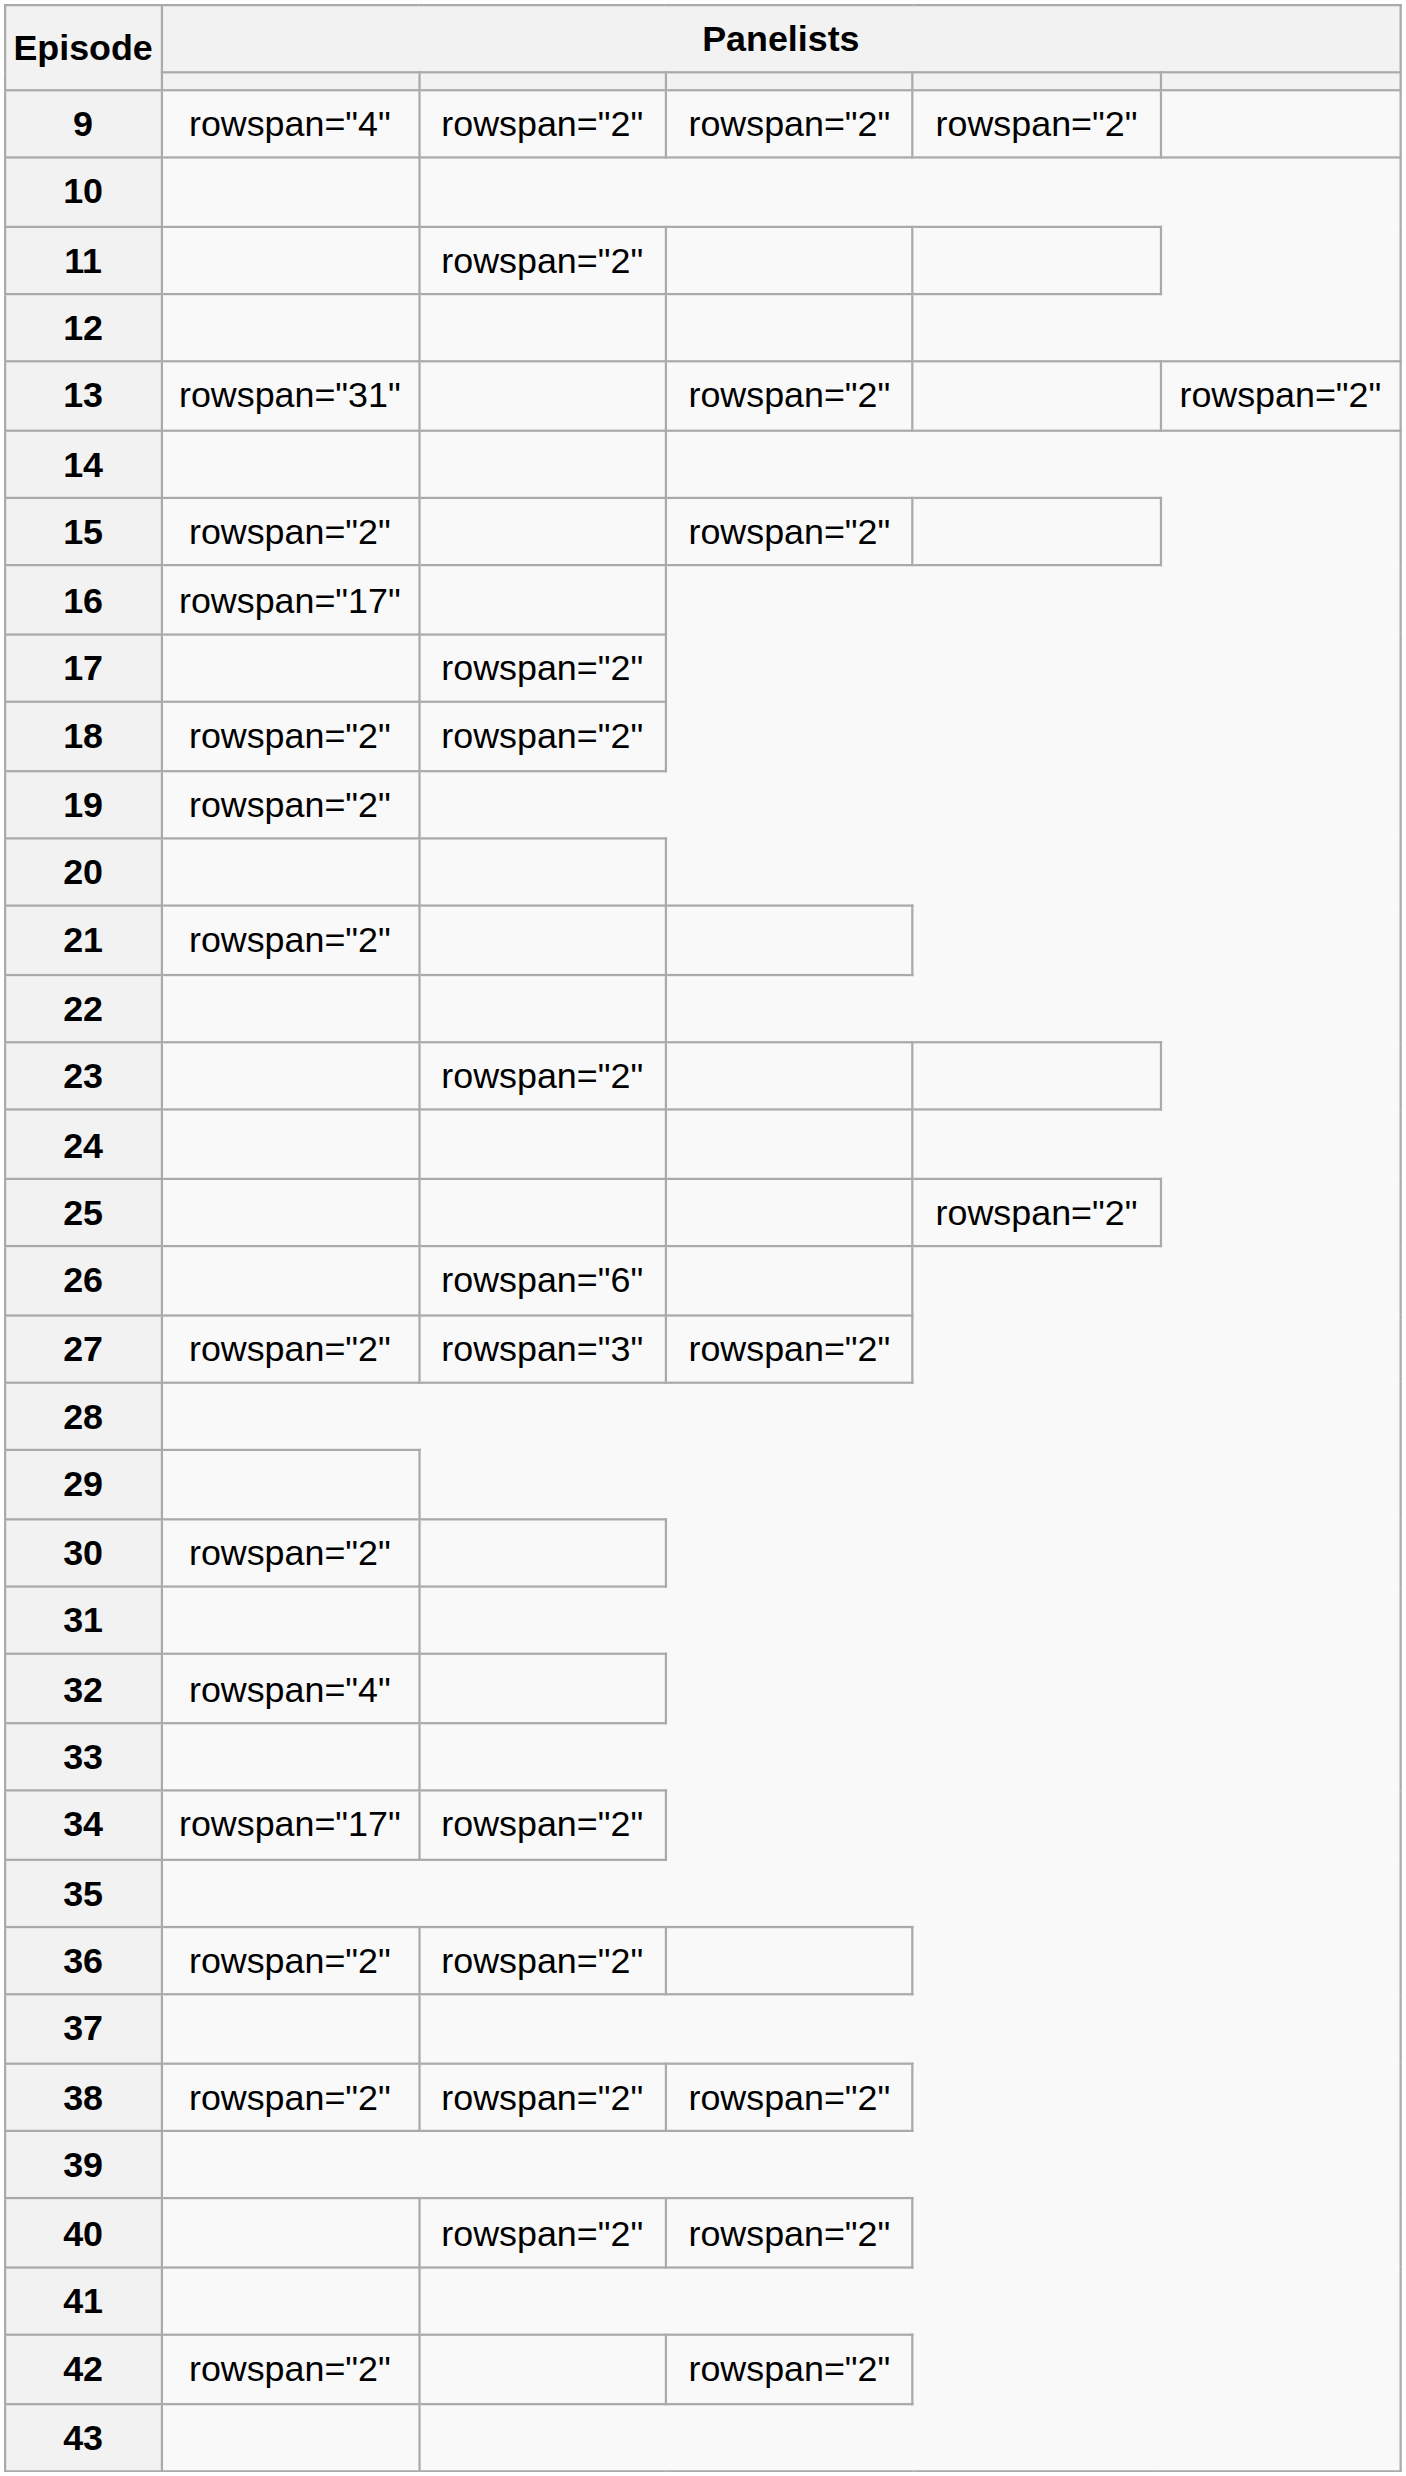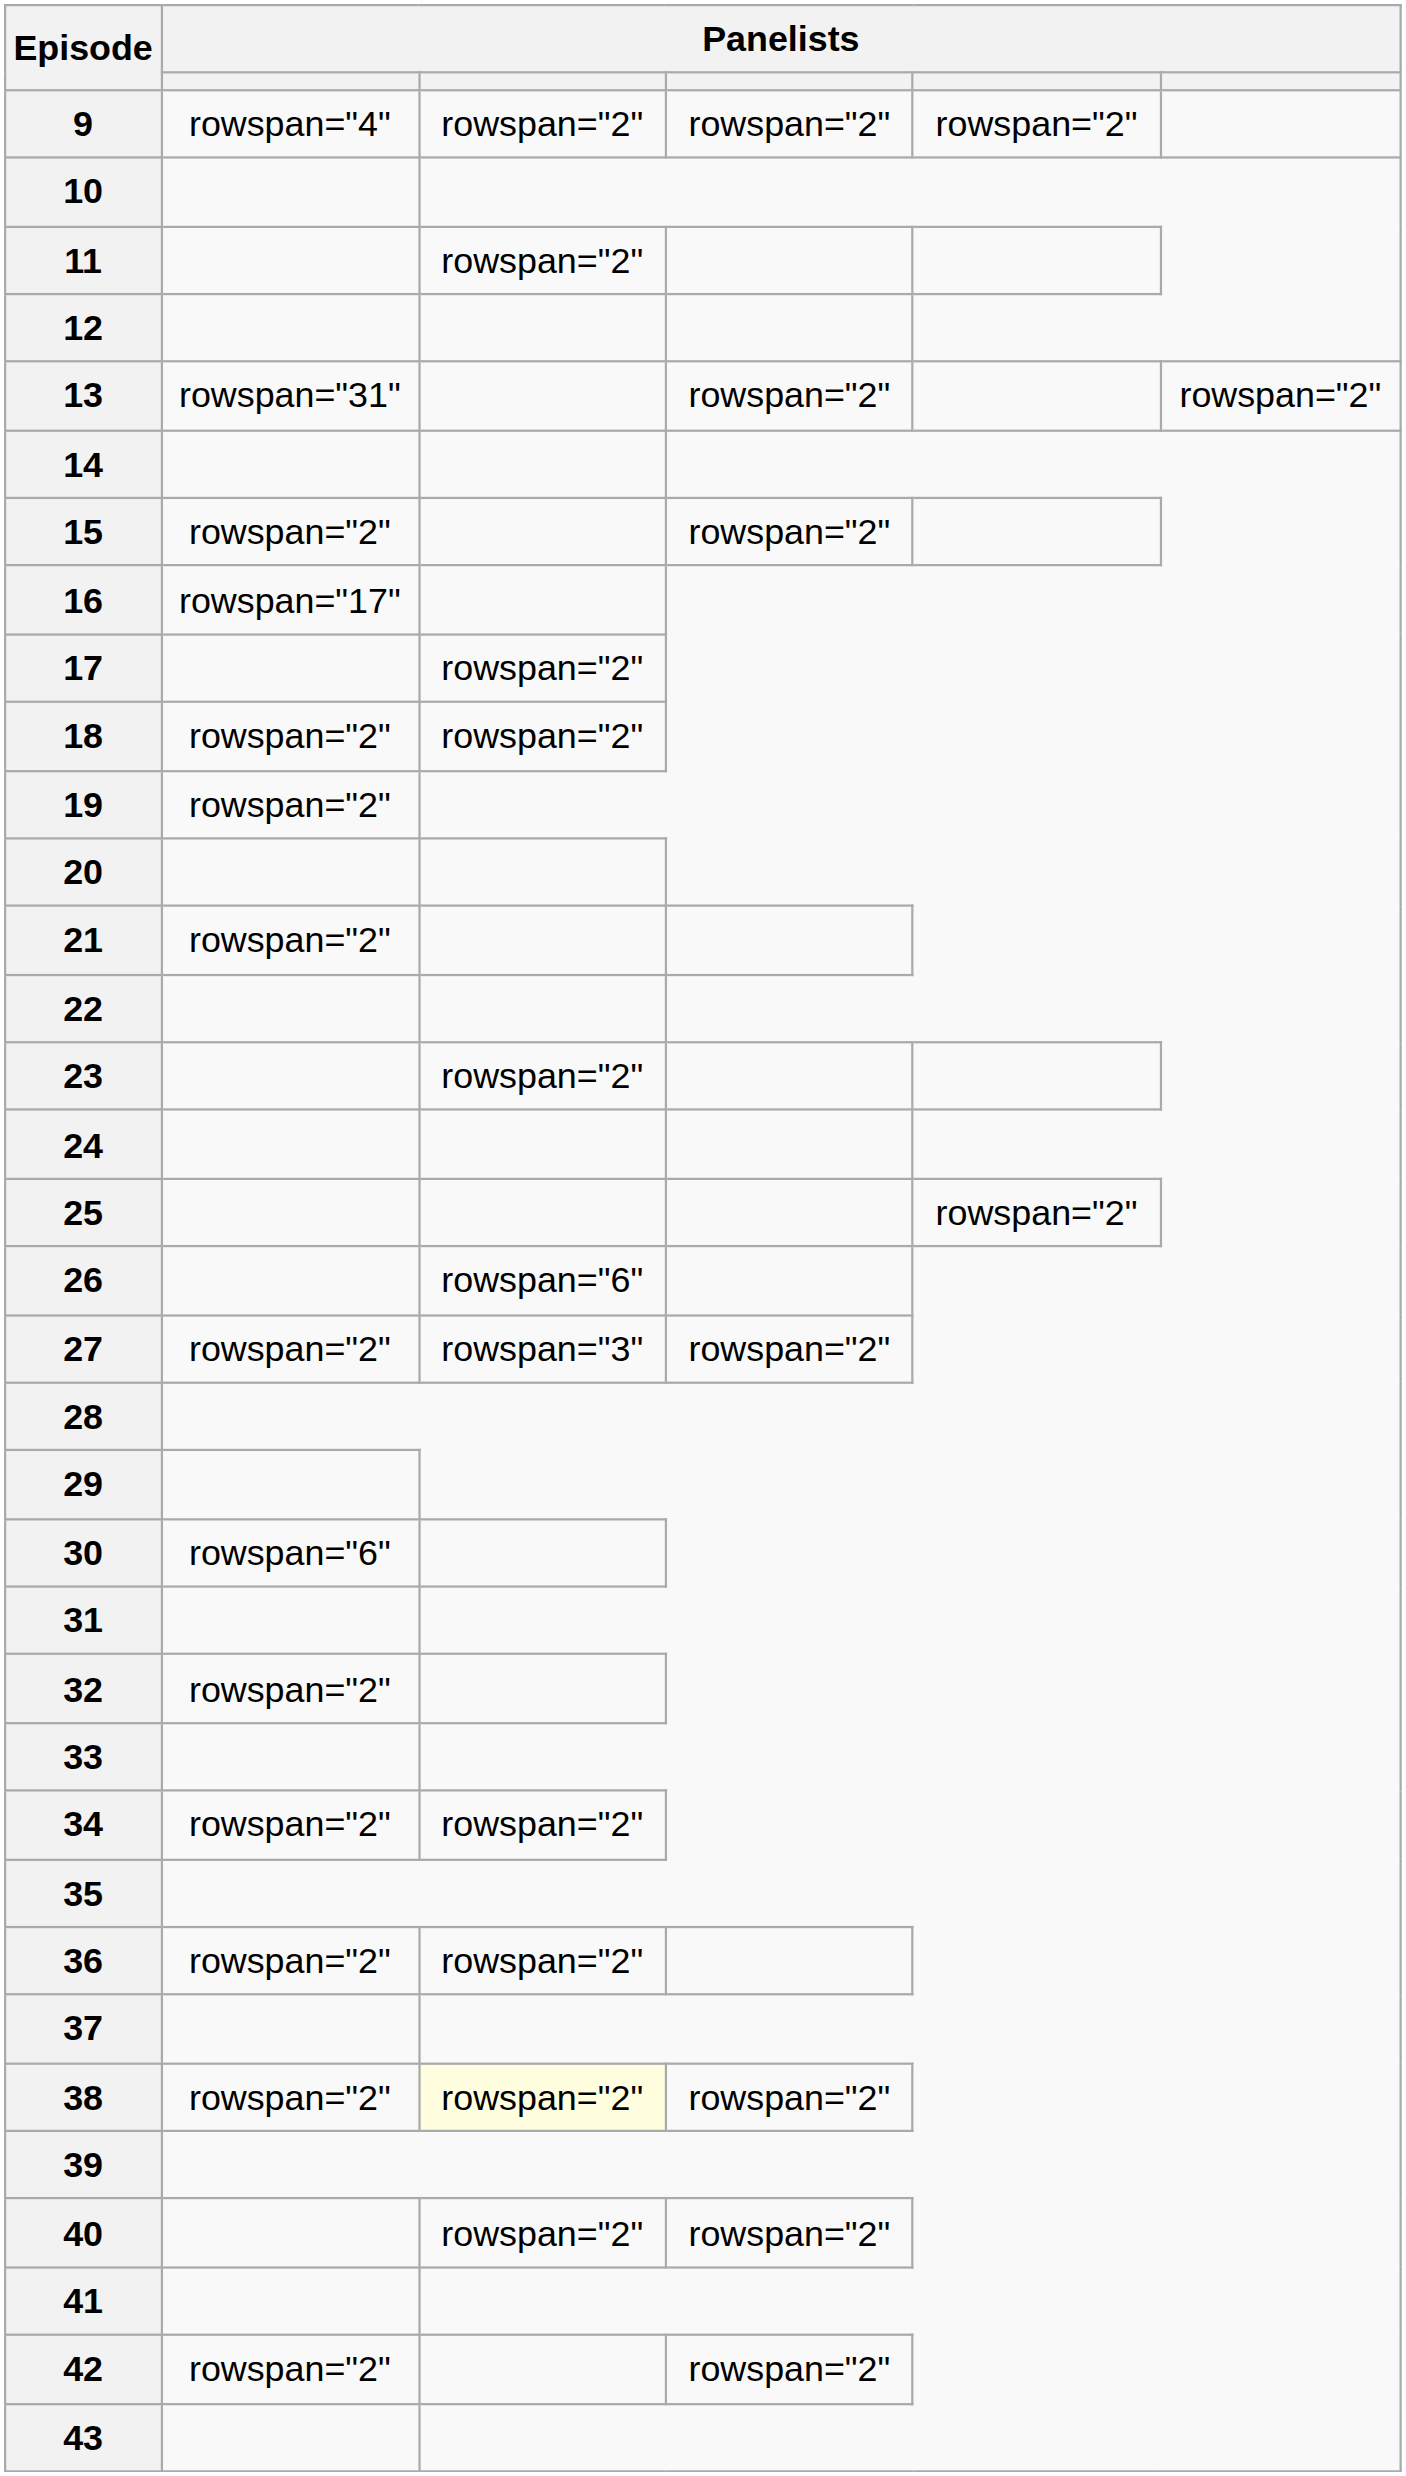30 | column 2: rowspan="2" -> rowspan="6"
32 | column 2: rowspan="4" -> rowspan="2"
34 | column 2: rowspan="17" -> rowspan="2"
38 | column 3: no background -> lightyellow background
